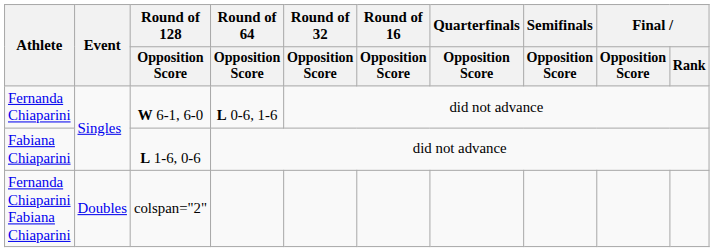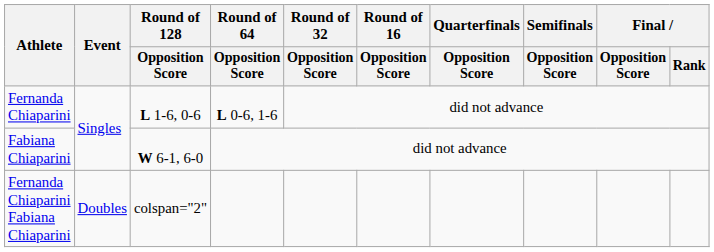Fernanda Chiaparini | Round of 128 / Opposition Score: W 6-1, 6-0 -> L 1-6, 0-6
Fabiana Chiaparini | Round of 128 / Opposition Score: L 1-6, 0-6 -> W 6-1, 6-0
